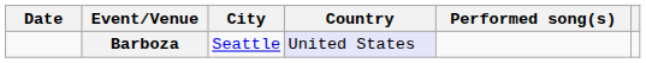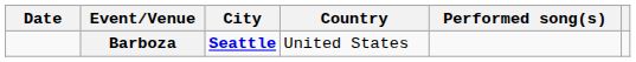Barboza | City: normal -> bold
Barboza | Country: lavender background -> no background
